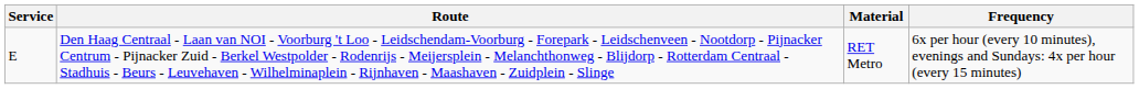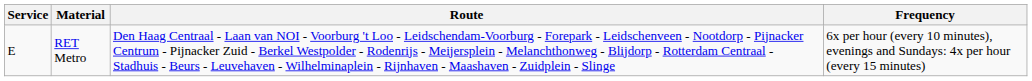columns swapped: Route <-> Material
